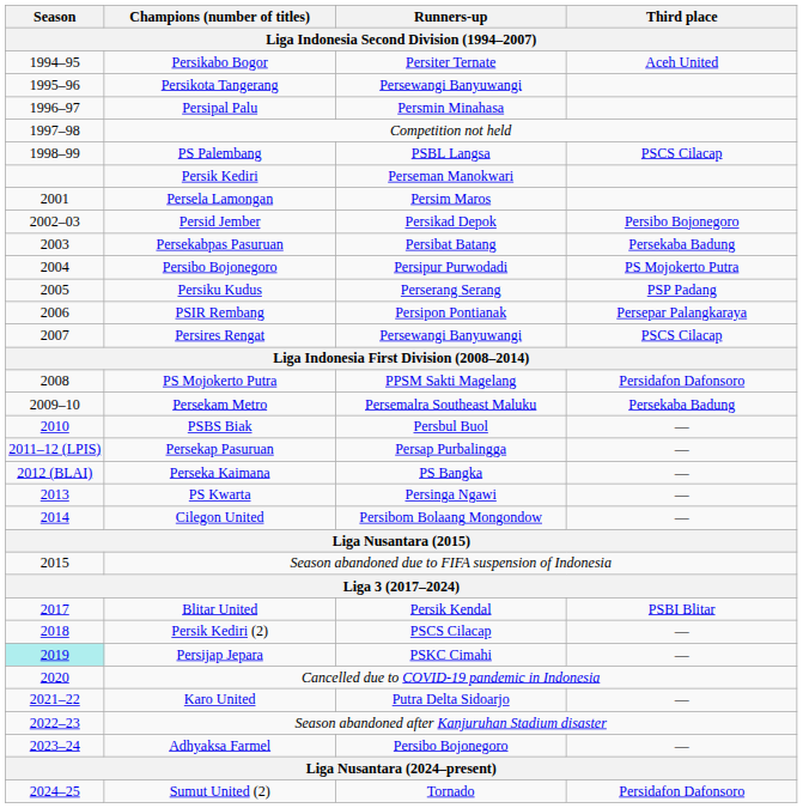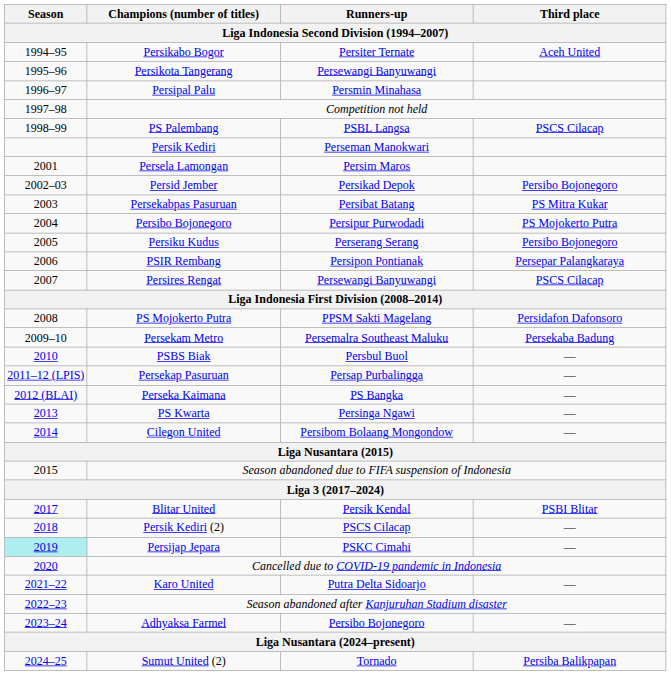Persekabpas Pasuruan | Third place: Persekaba Badung -> PS Mitra Kukar
Persiku Kudus | Third place: PSP Padang -> Persibo Bojonegoro
Sumut United (2) | Third place: Persidafon Dafonsoro -> Persiba Balikpapan
